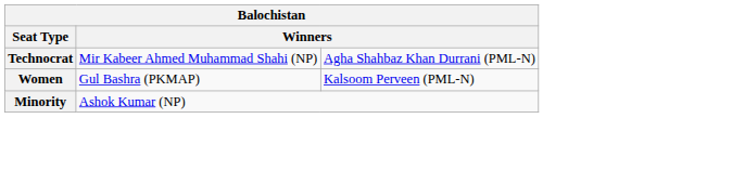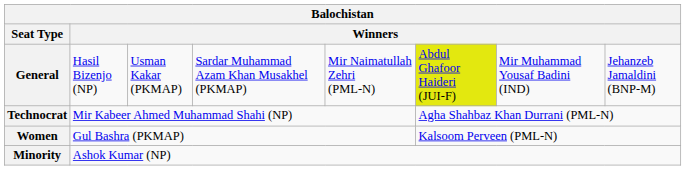+ row: General | Hasil Bizenjo (NP) | Usman Kakar (PKMAP) | Sardar Muhammad Azam Khan Musakhel (PKMAP) | Mir Naimatullah Zehri (PML-N) | Abdul Ghafoor Haideri (JUI-F) | Mir Muhammad Yousaf Badini (IND) | Jehanzeb Jamaldini (BNP-M)
